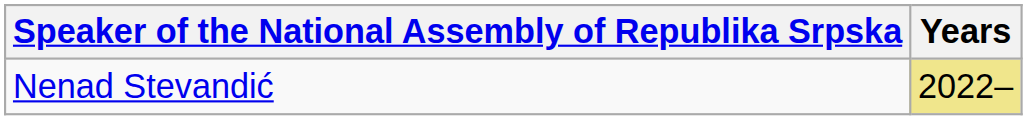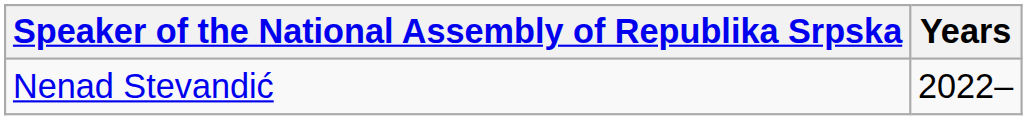Nenad Stevandić | Years: khaki background -> no background
